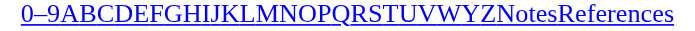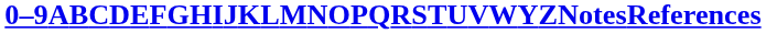row 1 | column 1: normal -> bold
